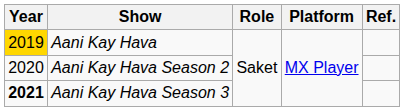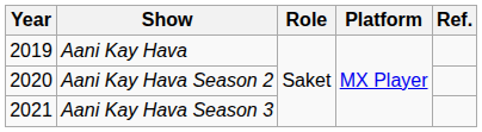Aani Kay Hava | Year: gold background -> no background
Aani Kay Hava Season 3 | Year: bold -> normal
